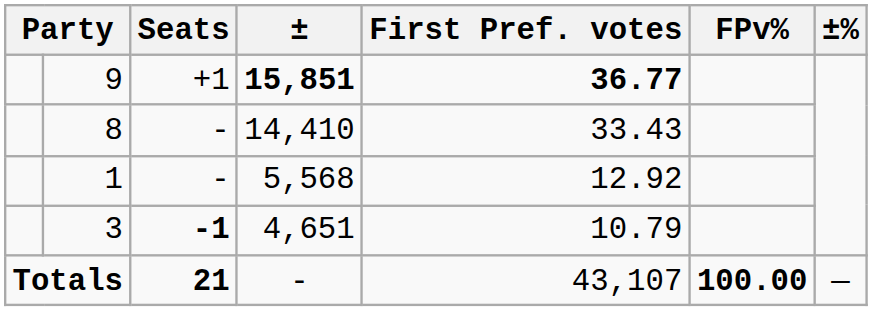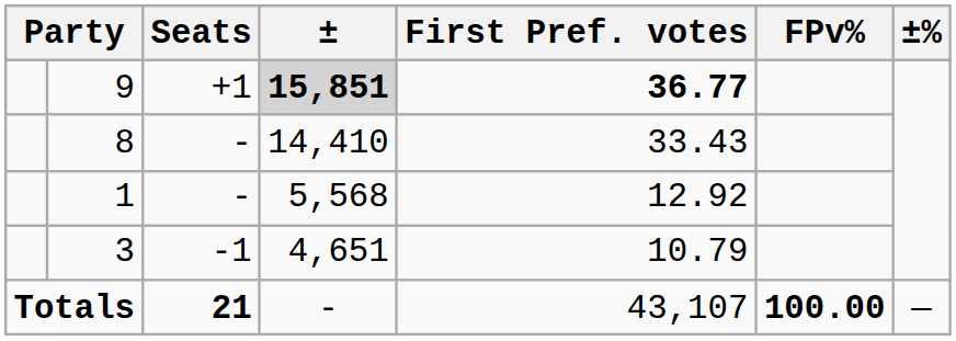9 | ±: no background -> lightgrey background
3 | Seats: bold -> normal
